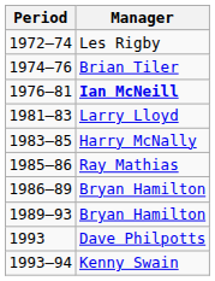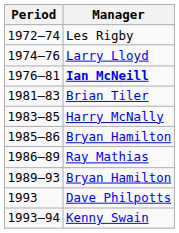row 3 | Manager: Brian Tiler -> Larry Lloyd
row 5 | Manager: Larry Lloyd -> Brian Tiler
row 7 | Manager: Ray Mathias -> Bryan Hamilton
row 8 | Manager: Bryan Hamilton -> Ray Mathias
